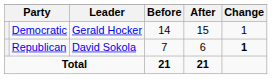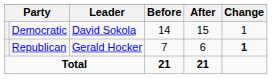Democratic | Leader: Gerald Hocker -> David Sokola
Republican | Leader: David Sokola -> Gerald Hocker
